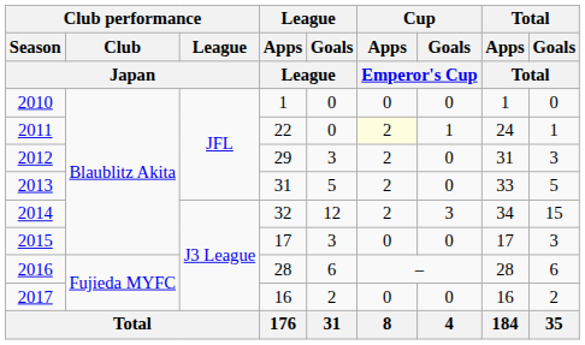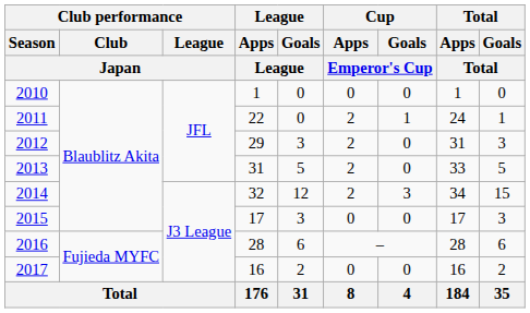2011 | Cup / Apps / Emperor's Cup: lightyellow background -> no background
